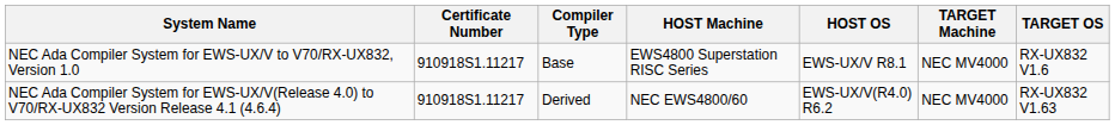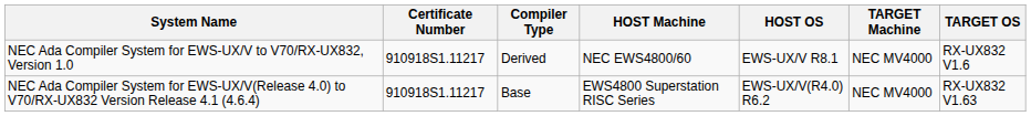row 2 | Compiler Type: Base -> Derived
row 2 | HOST Machine: EWS4800 Superstation RISC Series -> NEC EWS4800/60
row 3 | Compiler Type: Derived -> Base
row 3 | HOST Machine: NEC EWS4800/60 -> EWS4800 Superstation RISC Series
